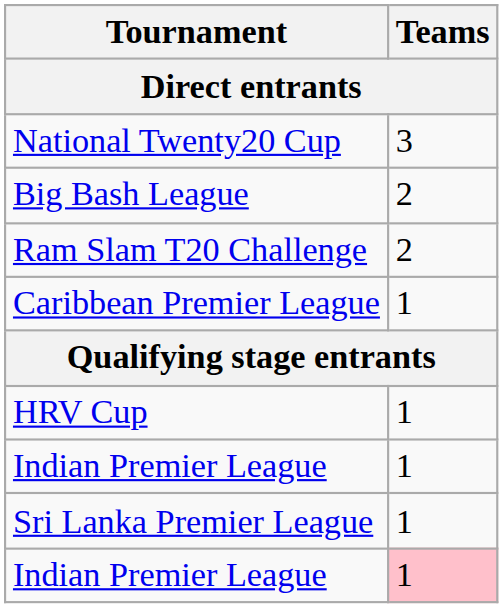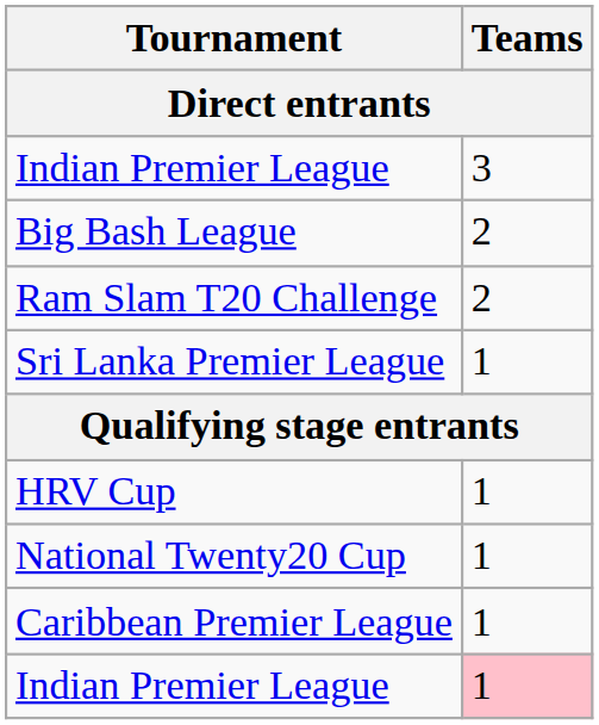row 3 | Tournament: National Twenty20 Cup -> Indian Premier League
row 6 | Tournament: Caribbean Premier League -> Sri Lanka Premier League
row 9 | Tournament: Indian Premier League -> National Twenty20 Cup
row 10 | Tournament: Sri Lanka Premier League -> Caribbean Premier League
